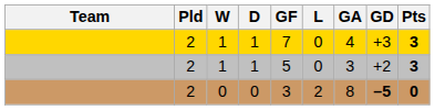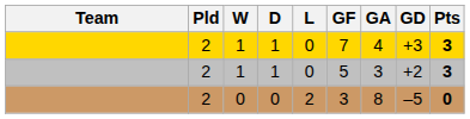columns swapped: L <-> GF
row 4 | GD: bold -> normal
